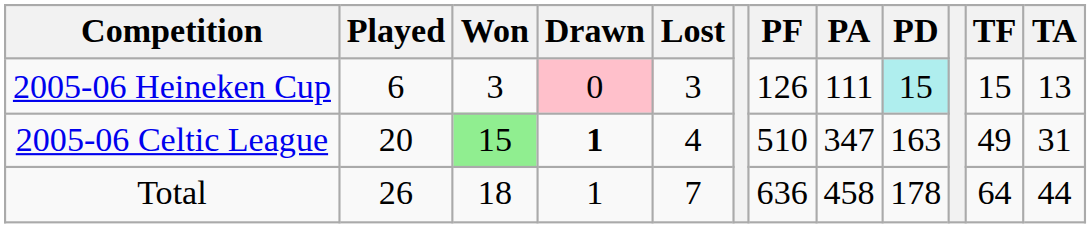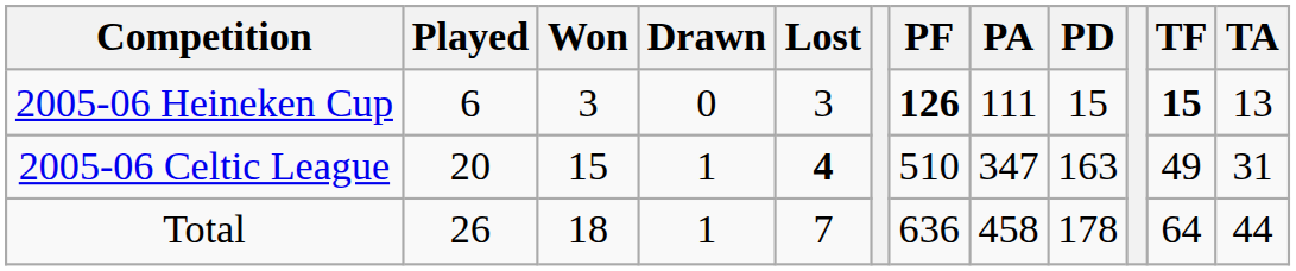2005-06 Heineken Cup | Drawn: pink background -> no background
2005-06 Heineken Cup | PF: normal -> bold
2005-06 Heineken Cup | PD: paleturquoise background -> no background
2005-06 Heineken Cup | TF: normal -> bold
2005-06 Celtic League | Won: lightgreen background -> no background
2005-06 Celtic League | Drawn: bold -> normal
2005-06 Celtic League | Lost: normal -> bold
